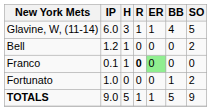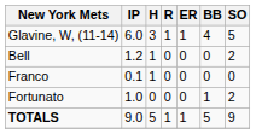Franco | R: bold -> normal
Franco | ER: lightgreen background -> no background
